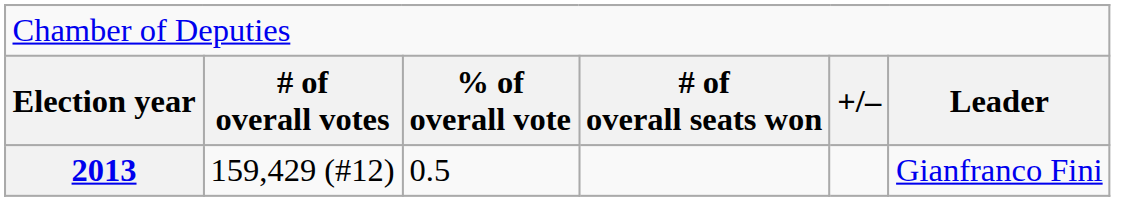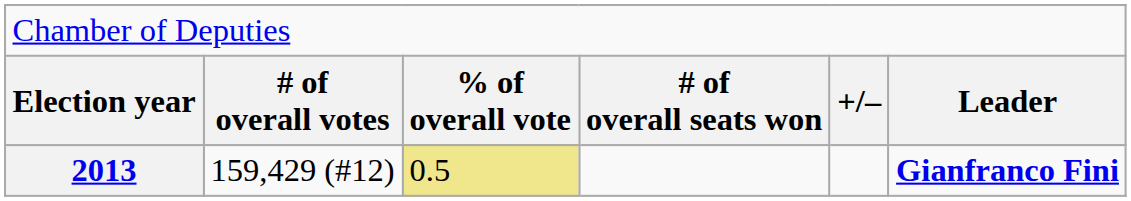2013 | column 3: no background -> khaki background
2013 | column 6: normal -> bold
